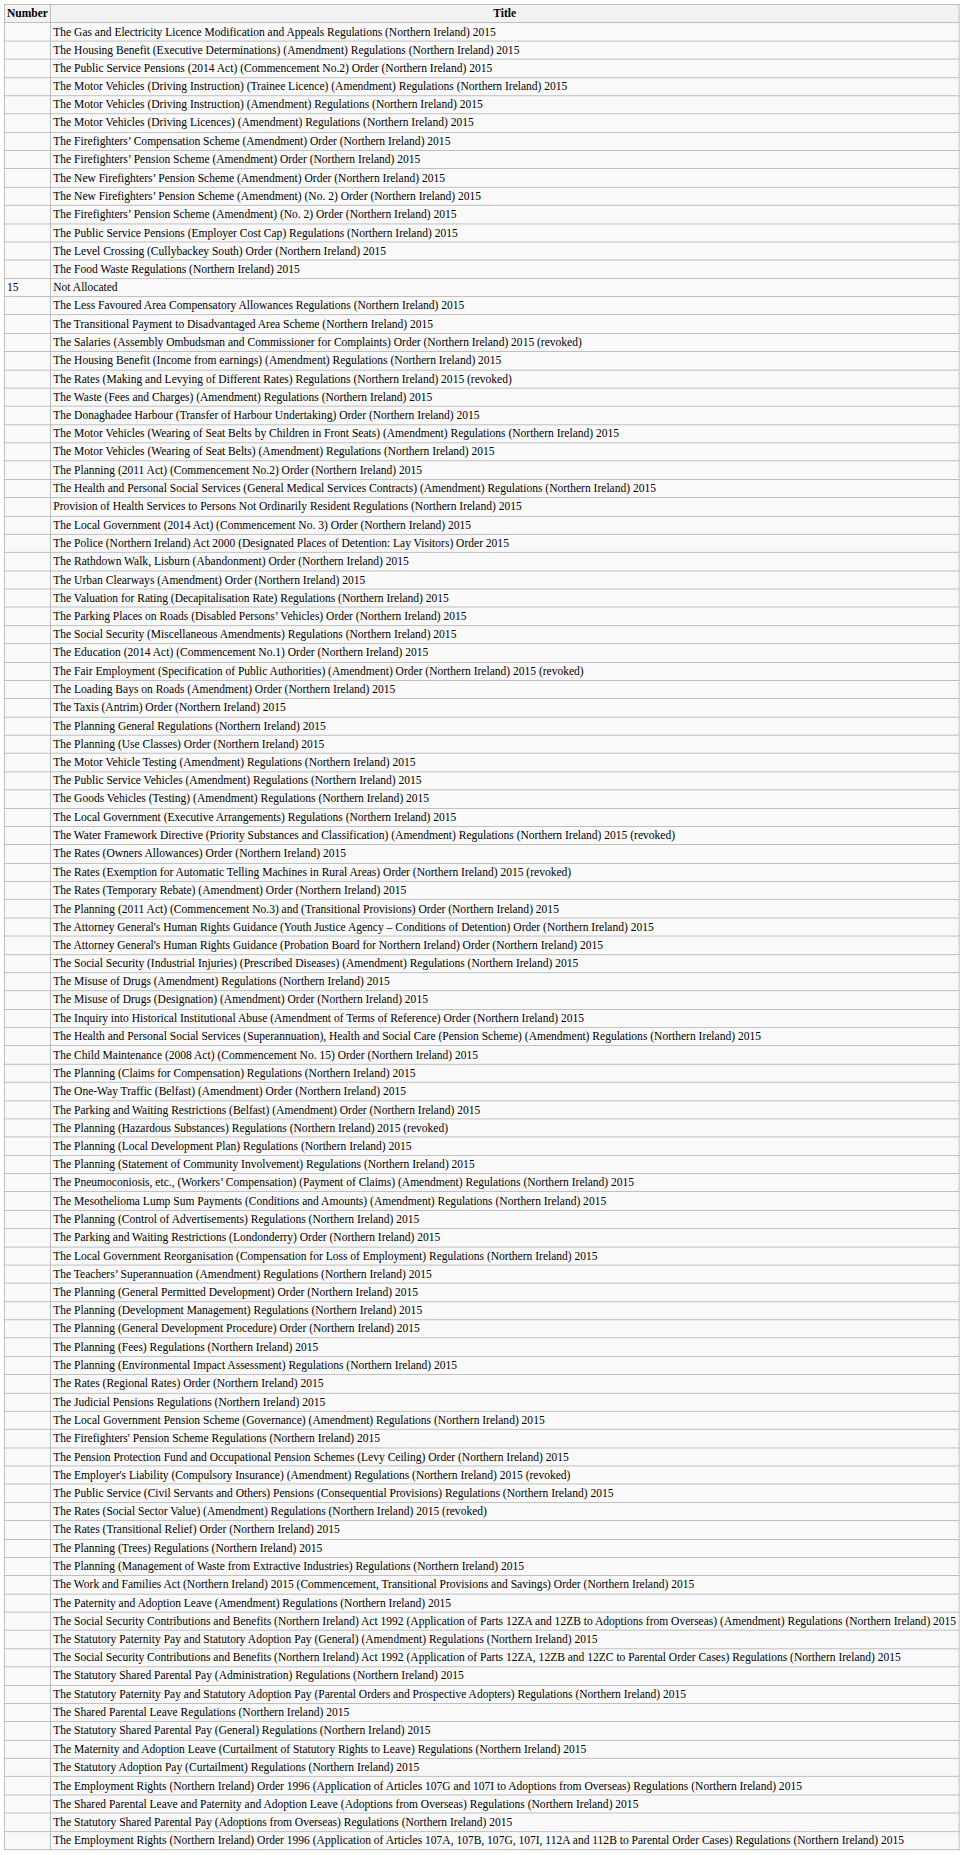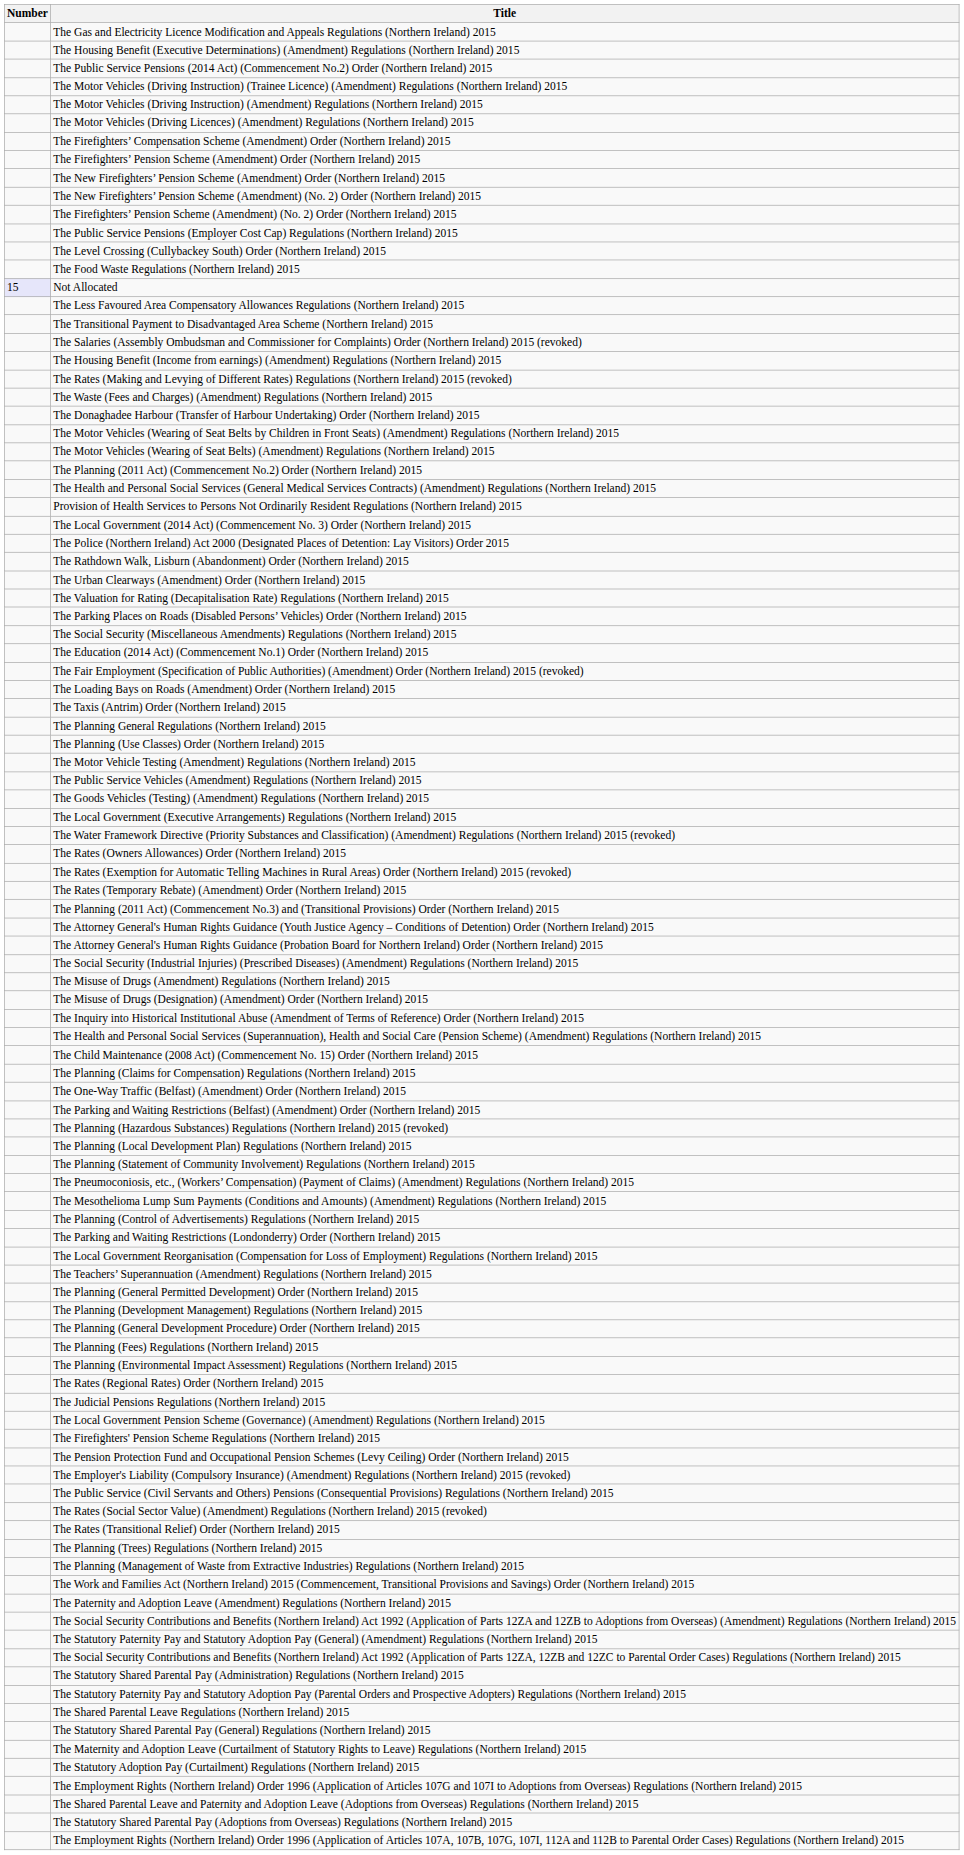Not Allocated | Number: no background -> lavender background
